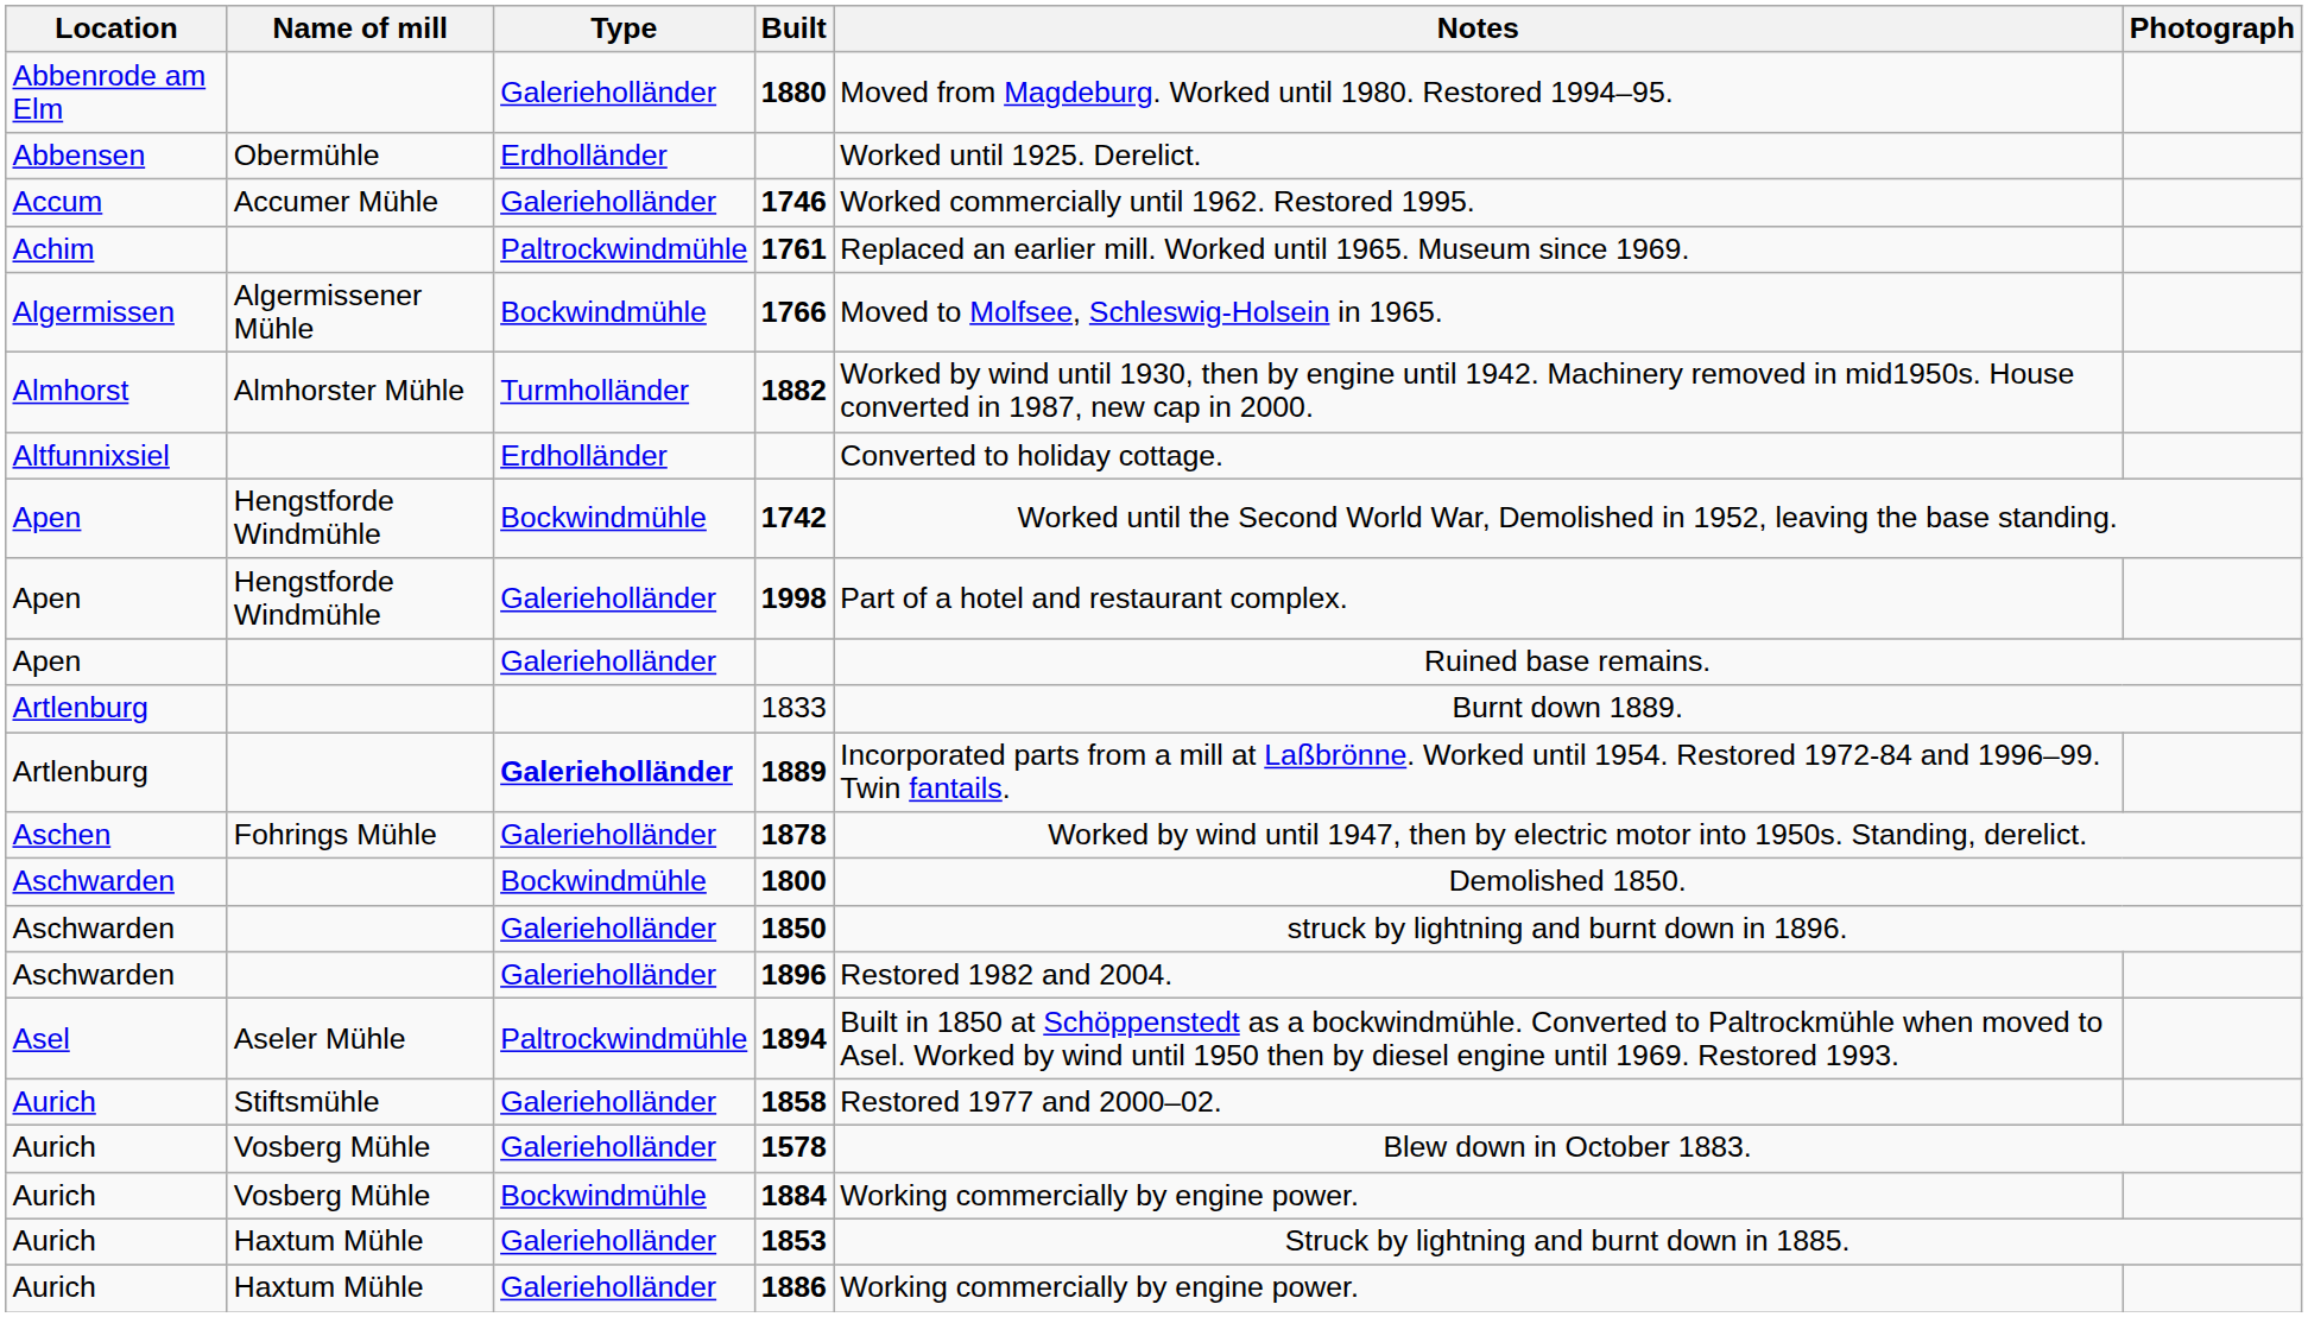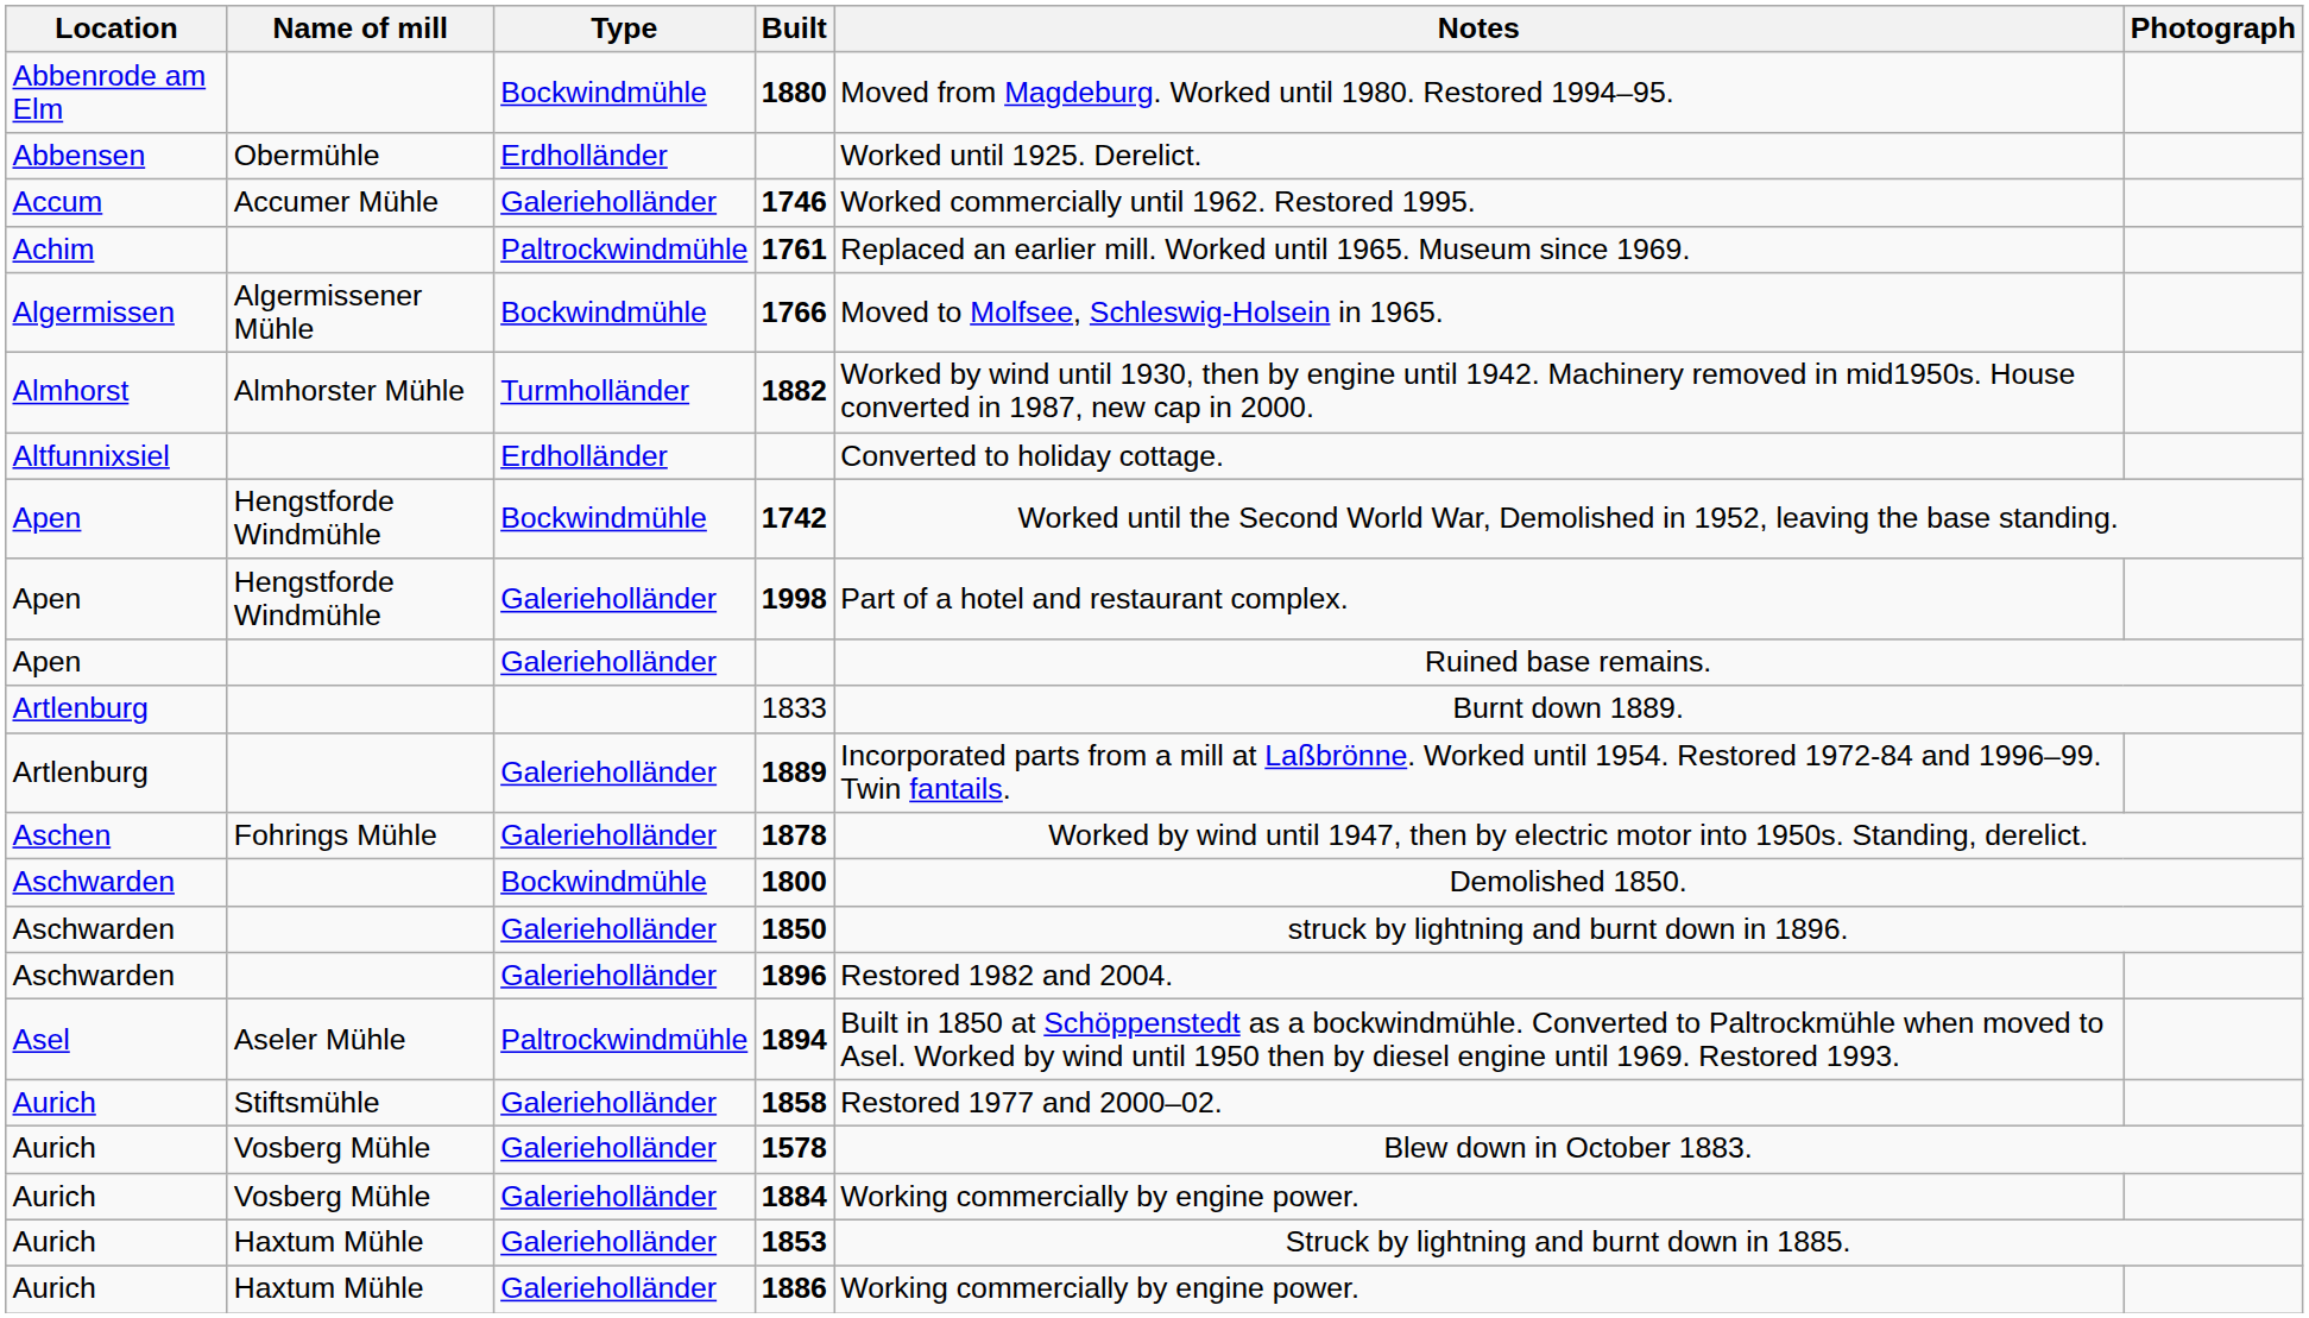1880 | Type: Galerieholländer -> Bockwindmühle
1889 | Type: bold -> normal
1884 | Type: Bockwindmühle -> Galerieholländer
